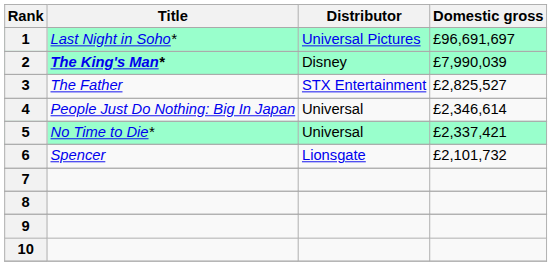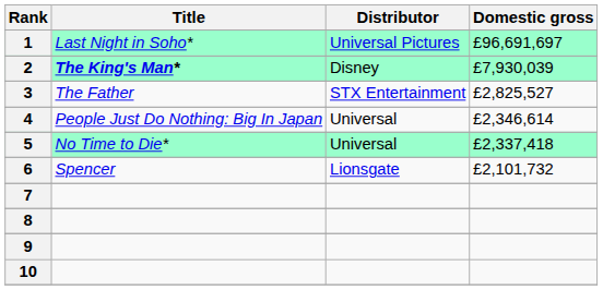2 | Domestic gross: £7,990,039 -> £7,930,039
5 | Domestic gross: £2,337,421 -> £2,337,418
